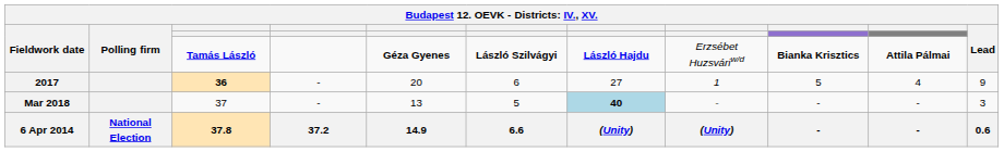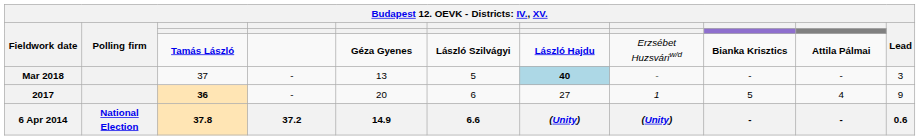rows swapped: Mar 2018 <-> 2017
